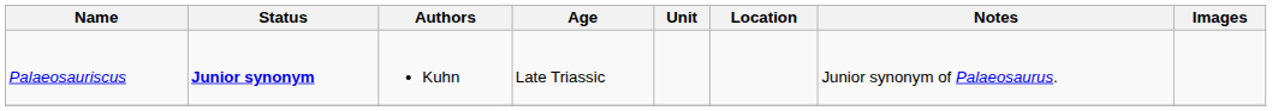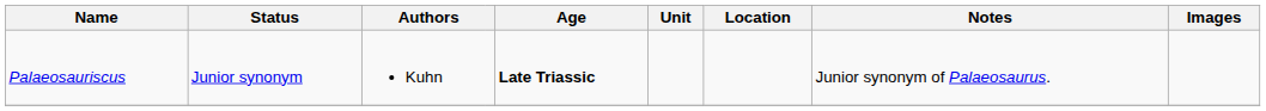Palaeosauriscus | Status: bold -> normal
Palaeosauriscus | Age: normal -> bold
